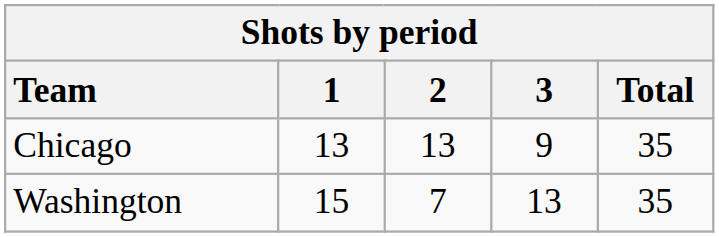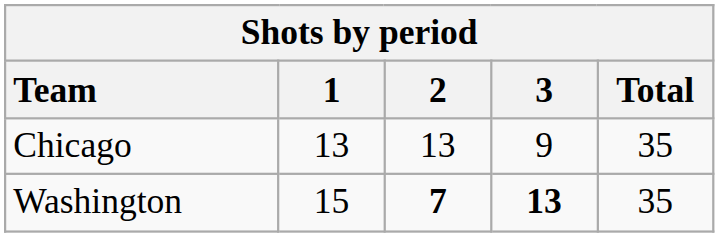Washington | 2: normal -> bold
Washington | 3: normal -> bold
